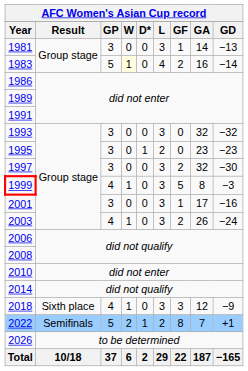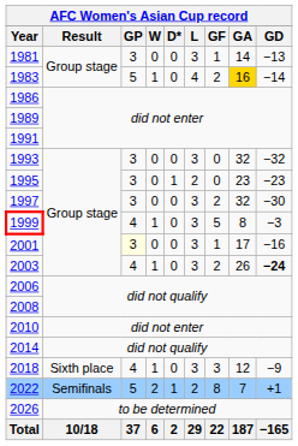1983 | W: lightyellow background -> no background
1983 | GA: no background -> gold background
2001 | GP: no background -> lightyellow background
2003 | GD: normal -> bold
